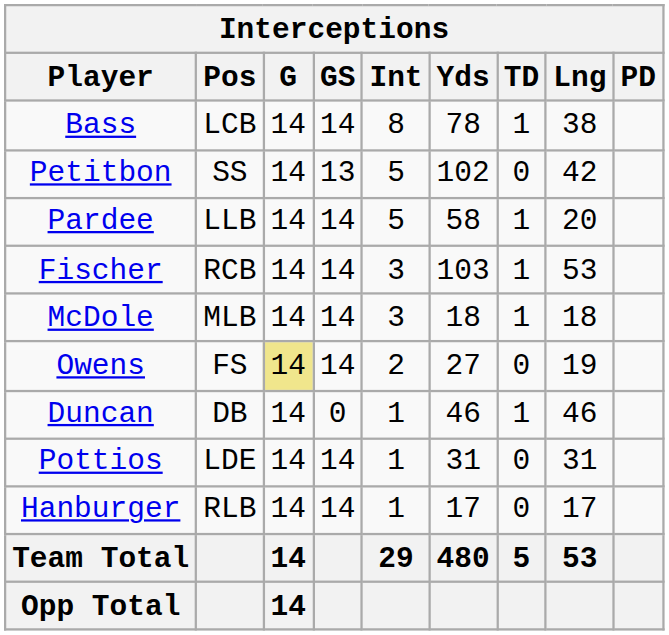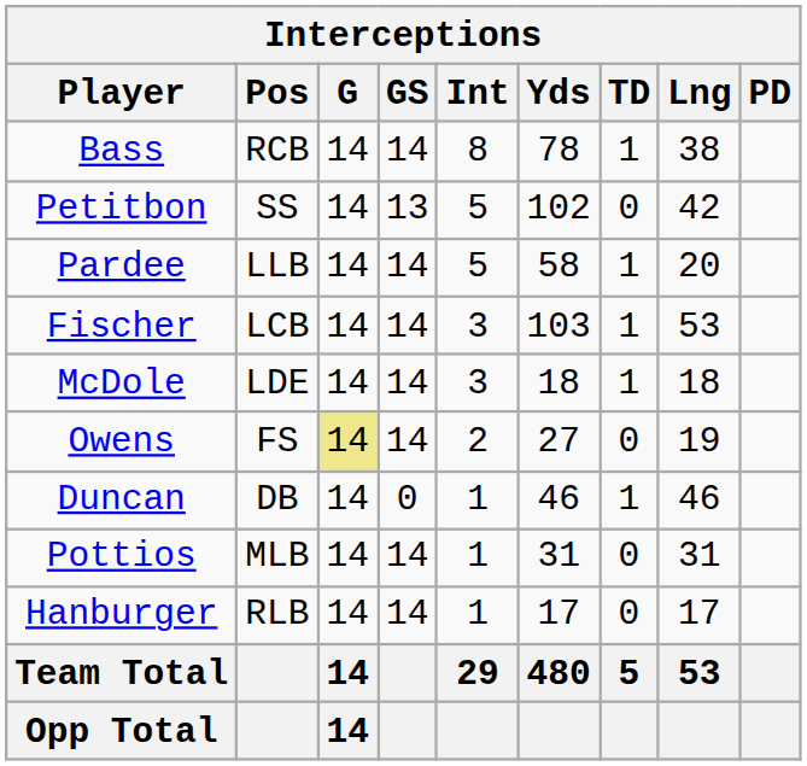Bass | Pos: LCB -> RCB
Fischer | Pos: RCB -> LCB
McDole | Pos: MLB -> LDE
Pottios | Pos: LDE -> MLB
